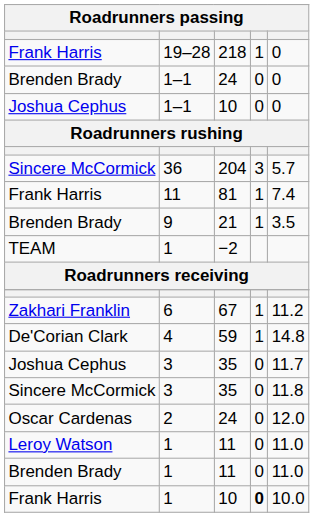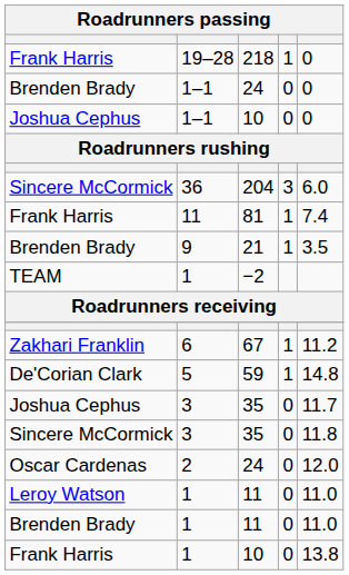204 | column 5: 5.7 -> 6.0
59 | column 2: 4 -> 5
Frank Harris / 10 | column 4: bold -> normal
Frank Harris / 10 | column 5: 10.0 -> 13.8
